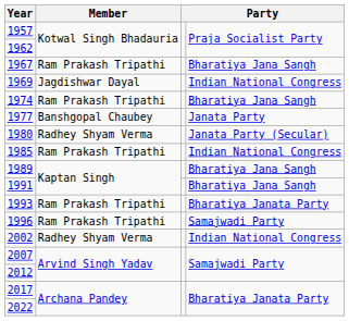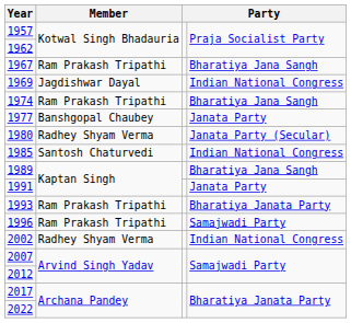1985 | Member: Ram Prakash Tripathi -> Santosh Chaturvedi
1991 | column 4: Bharatiya Jana Sangh -> Janata Party
